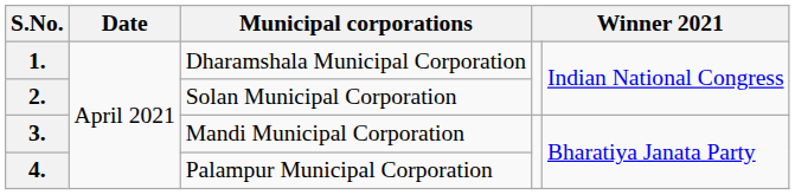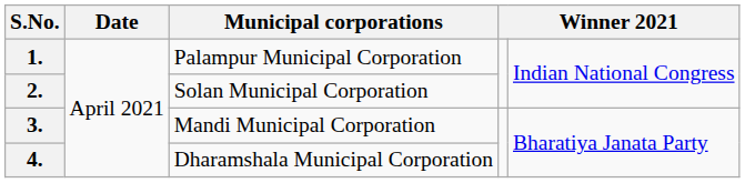1. | Municipal corporations: Dharamshala Municipal Corporation -> Palampur Municipal Corporation
4. | Municipal corporations: Palampur Municipal Corporation -> Dharamshala Municipal Corporation
